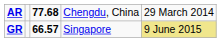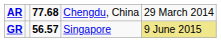GR | column 3: 66.57 -> 56.57
